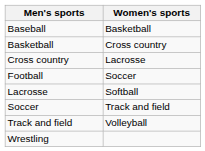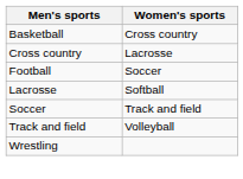- row: Baseball | Basketball
